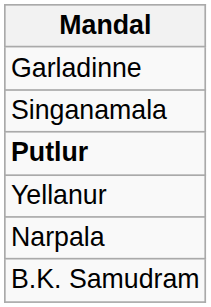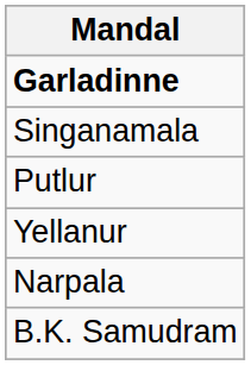row 2 | column 1: normal -> bold
row 4 | column 1: bold -> normal
